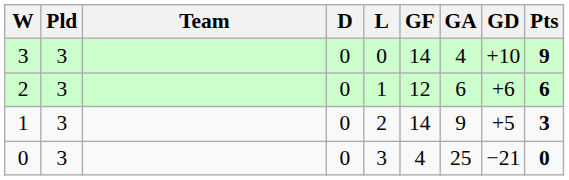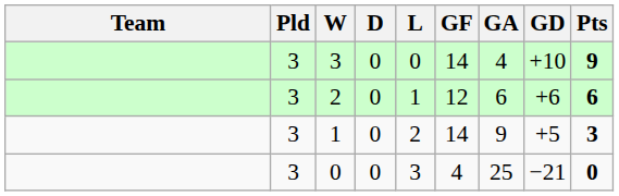columns swapped: Team <-> W
